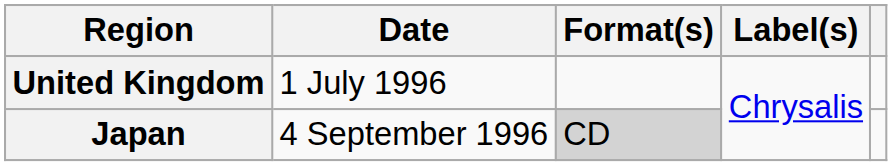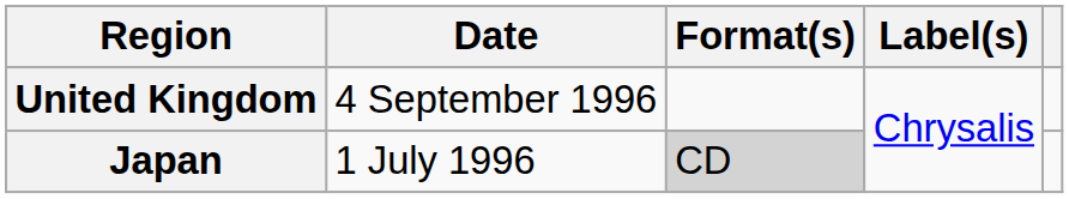United Kingdom | Date: 1 July 1996 -> 4 September 1996
Japan | Date: 4 September 1996 -> 1 July 1996
